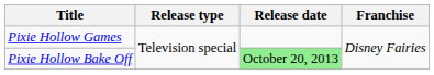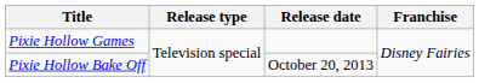Pixie Hollow Bake Off | Release date: lightgreen background -> no background
